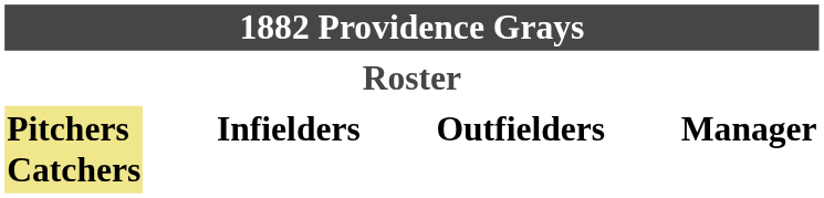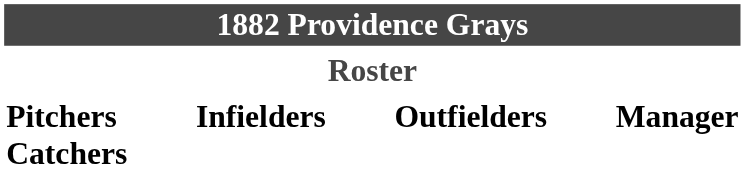Pitchers Catchers | column 1: khaki background -> no background
